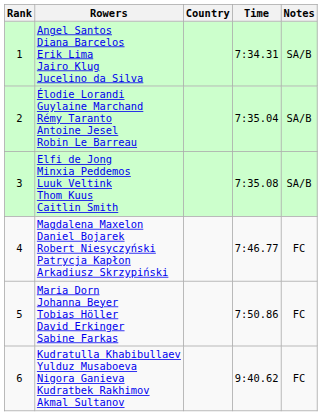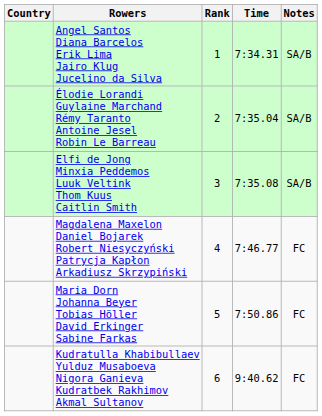columns swapped: Rank <-> Country
